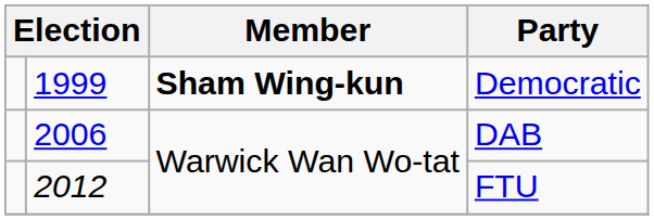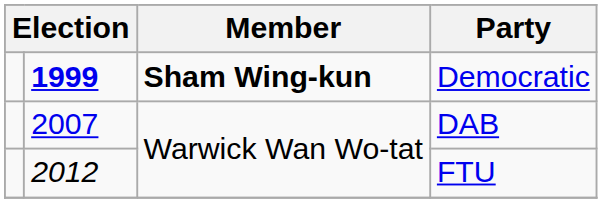Democratic | column 2: normal -> bold
DAB | column 2: 2006 -> 2007
